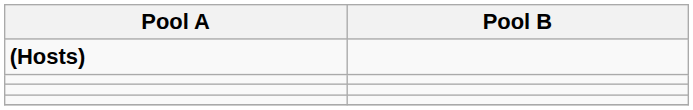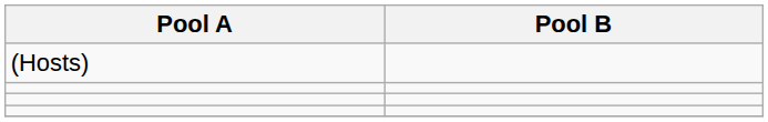row 2 | Pool A: bold -> normal
